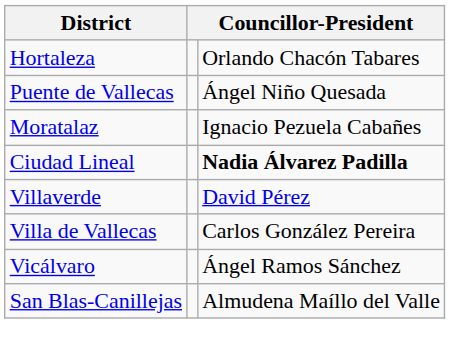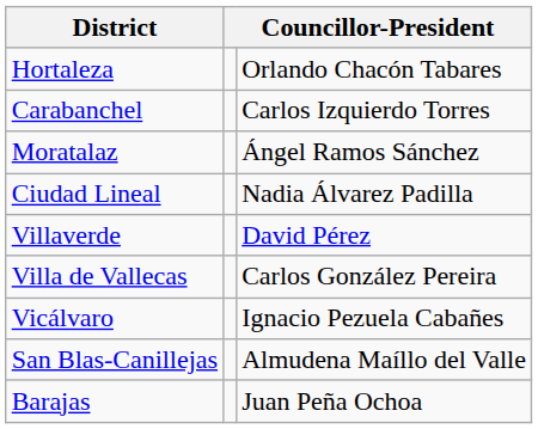+ row: Carabanchel | Carlos Izquierdo Torres
- row: Puente de Vallecas | Ángel Niño Quesada
Moratalaz | column 3: Ignacio Pezuela Cabañes -> Ángel Ramos Sánchez
Ciudad Lineal | column 3: bold -> normal
Vicálvaro | column 3: Ángel Ramos Sánchez -> Ignacio Pezuela Cabañes
+ row: Barajas | Juan Peña Ochoa
